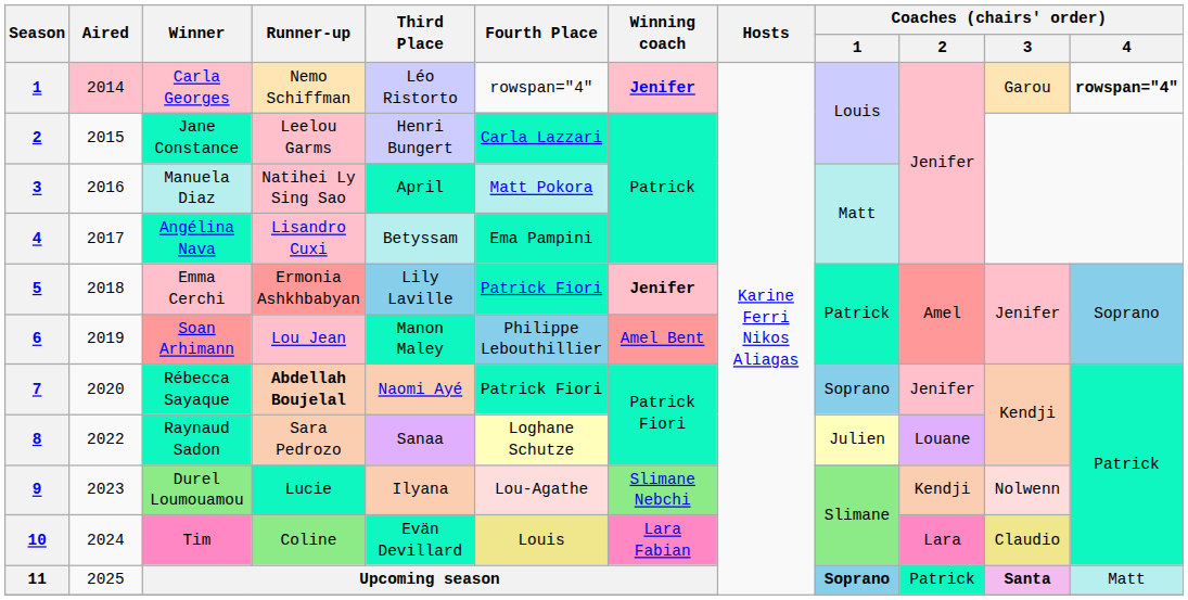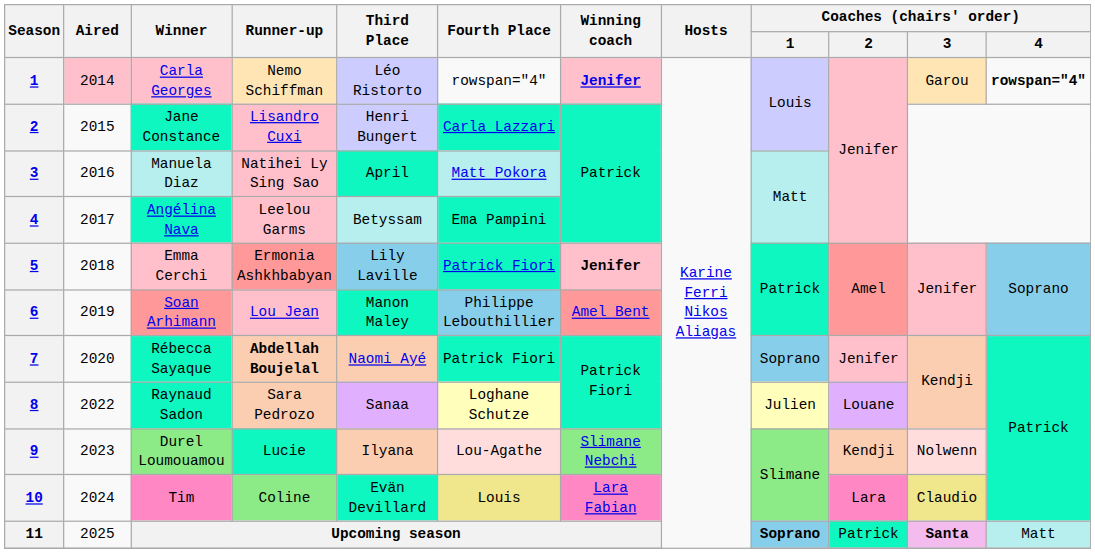Jane Constance | Runner-up: Leelou Garms -> Lisandro Cuxi
Angélina Nava | Runner-up: Lisandro Cuxi -> Leelou Garms
